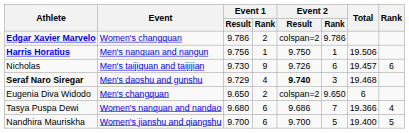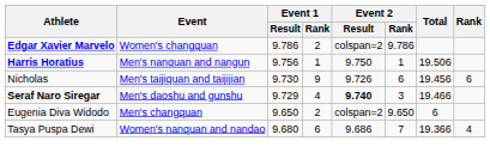Nicholas | Total: 19.457 -> 19.456
Seraf Naro Siregar | Total: 19.468 -> 19.466
- row: Nandhira Mauriskha | Women's jianshu and qiangshu | 9.700 | 6 | 9.700 | 5 | 19.400 | 5
